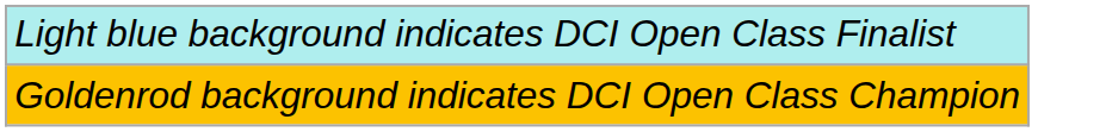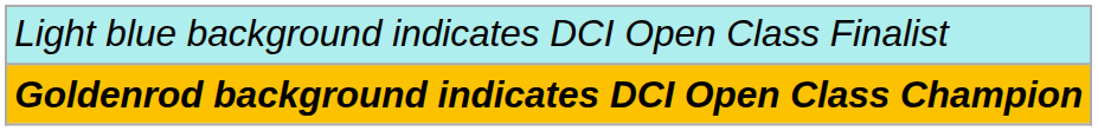row 2 | column 1: normal -> bold
